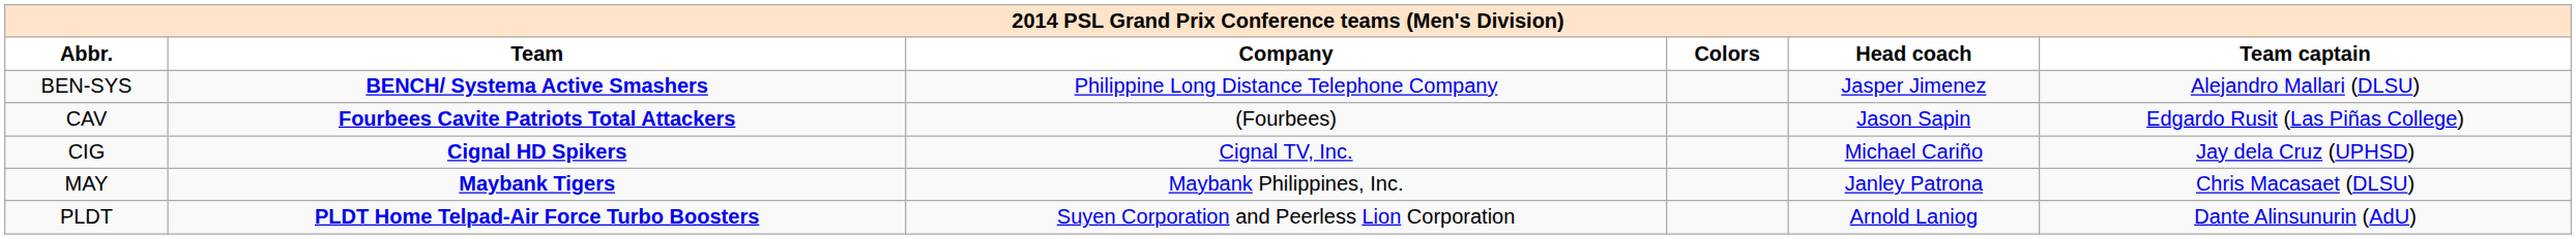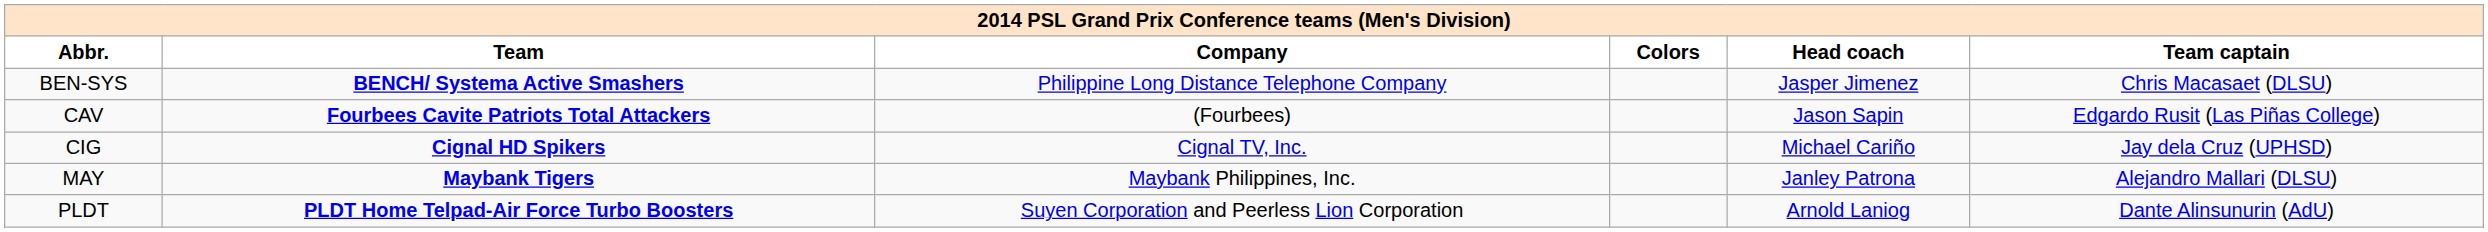BEN-SYS | Team captain: Alejandro Mallari (DLSU) -> Chris Macasaet (DLSU)
MAY | Team captain: Chris Macasaet (DLSU) -> Alejandro Mallari (DLSU)
